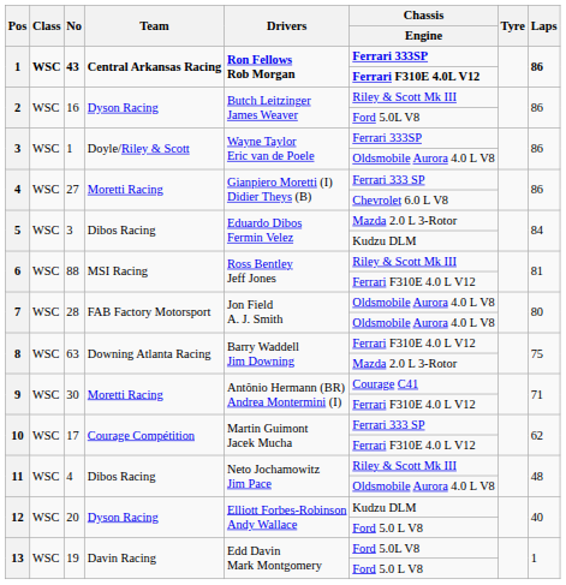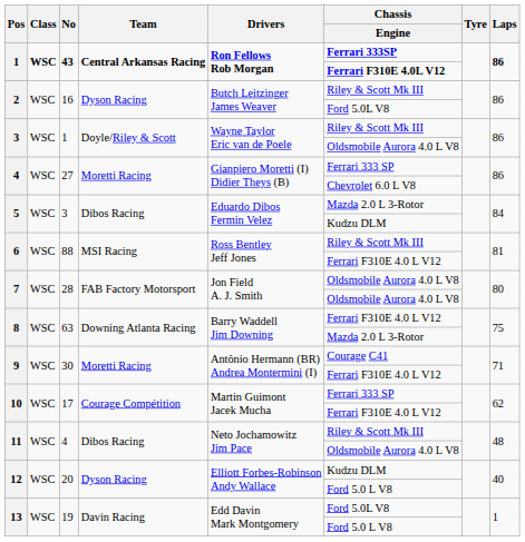row 7 | Chassis / Engine: Ferrari 333SP -> Riley & Scott Mk III
